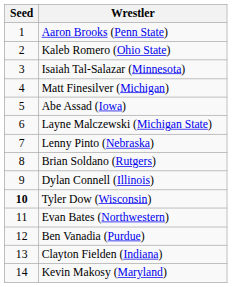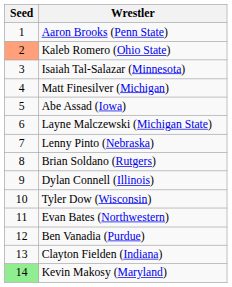Kaleb Romero (Ohio State) | Seed: no background -> lightsalmon background
Tyler Dow (Wisconsin) | Seed: bold -> normal
Kevin Makosy (Maryland) | Seed: no background -> lightgreen background
